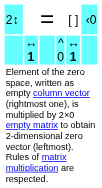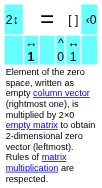row 2 | column 5: bold -> normal
